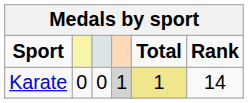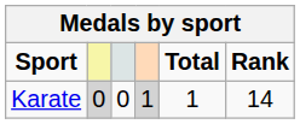Karate | column 2: no background -> lightgrey background
Karate | Total: khaki background -> no background
